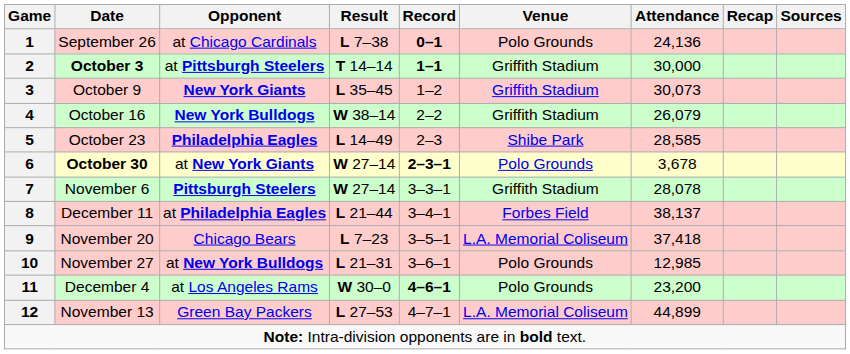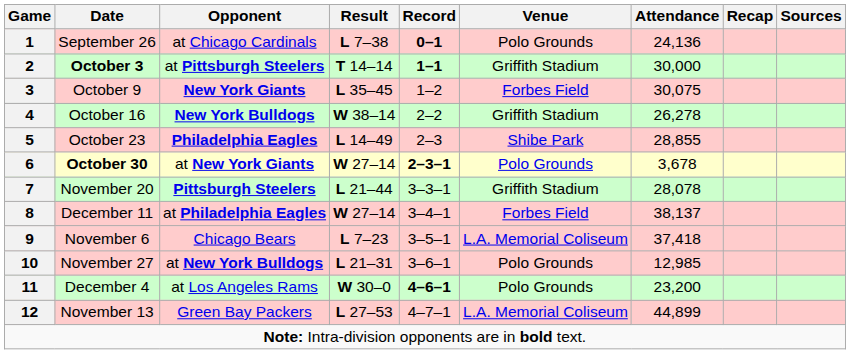3 | Venue: Griffith Stadium -> Forbes Field
3 | Attendance: 30,073 -> 30,075
4 | Attendance: 26,079 -> 26,278
5 | Attendance: 28,585 -> 28,855
7 | Date: November 6 -> November 20
7 | Result: W 27–14 -> L 21–44
8 | Result: L 21–44 -> W 27–14
9 | Date: November 20 -> November 6
